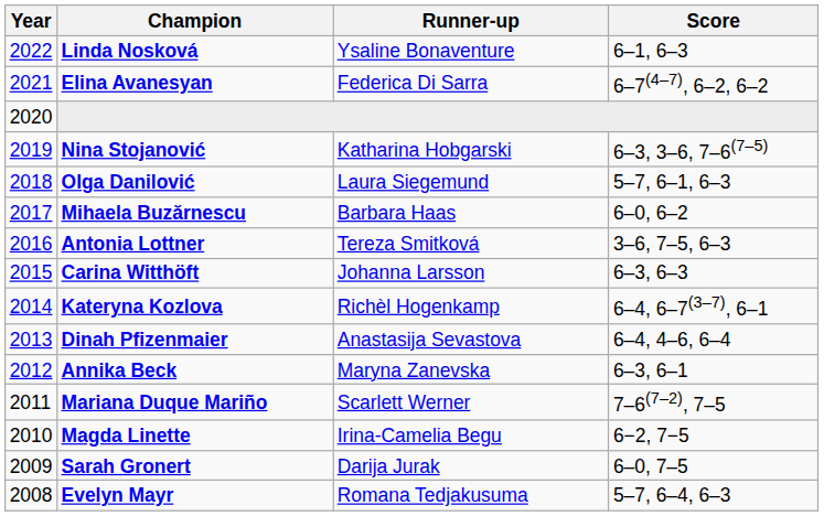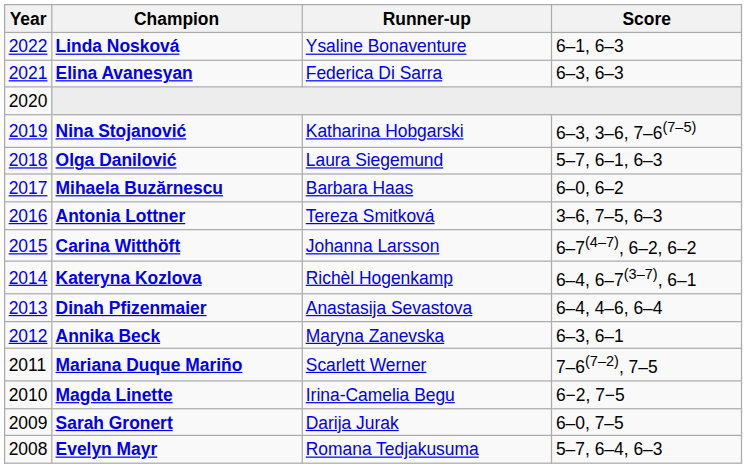Elina Avanesyan | Score: 6–7(4–7), 6–2, 6–2 -> 6–3, 6–3
Carina Witthöft | Score: 6–3, 6–3 -> 6–7(4–7), 6–2, 6–2
